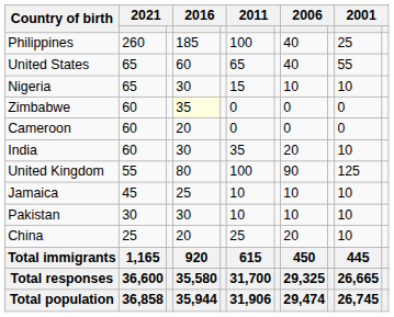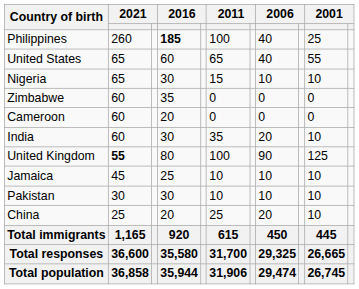Philippines | column 4: normal -> bold
Zimbabwe | column 4: lightyellow background -> no background
United Kingdom | column 2: normal -> bold
